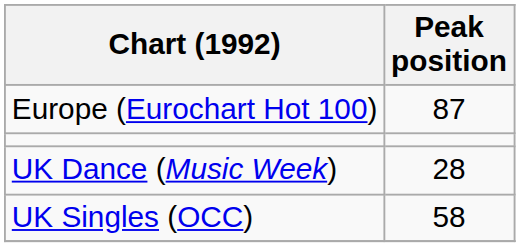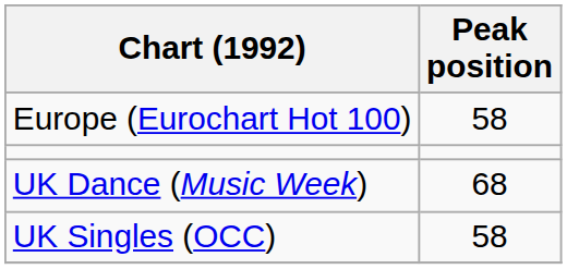row 2 | Peak position: 87 -> 58
row 4 | Peak position: 28 -> 68
